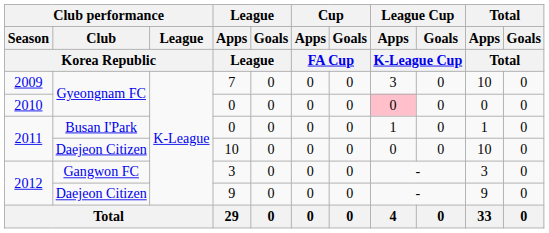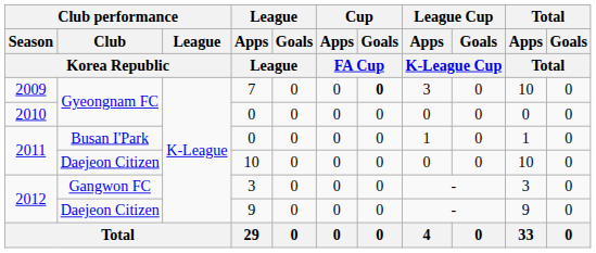7 | Cup / Goals / FA Cup: normal -> bold
2010 / 0 | League Cup / Apps / K-League Cup: pink background -> no background
